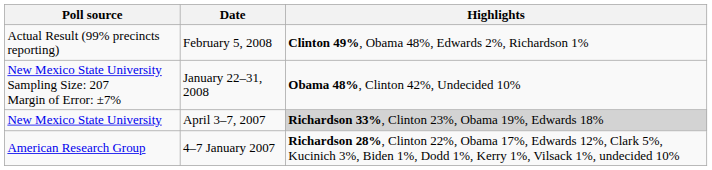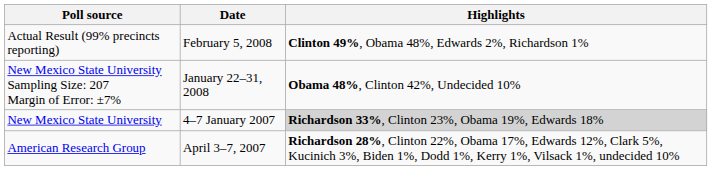New Mexico State University | Date: April 3–7, 2007 -> 4–7 January 2007
American Research Group | Date: 4–7 January 2007 -> April 3–7, 2007
